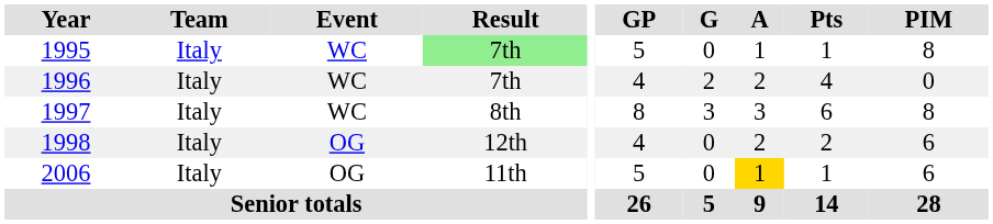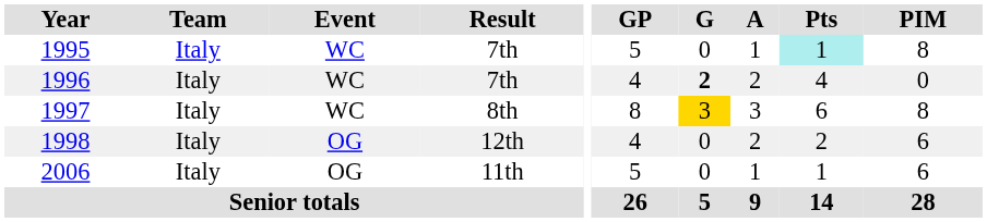1995 | Result: lightgreen background -> no background
1995 | Pts: no background -> paleturquoise background
1996 | G: normal -> bold
1997 | G: no background -> gold background
2006 | A: gold background -> no background
